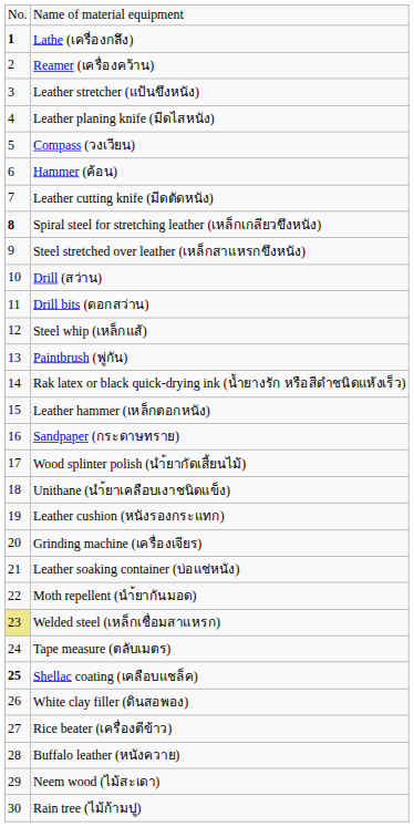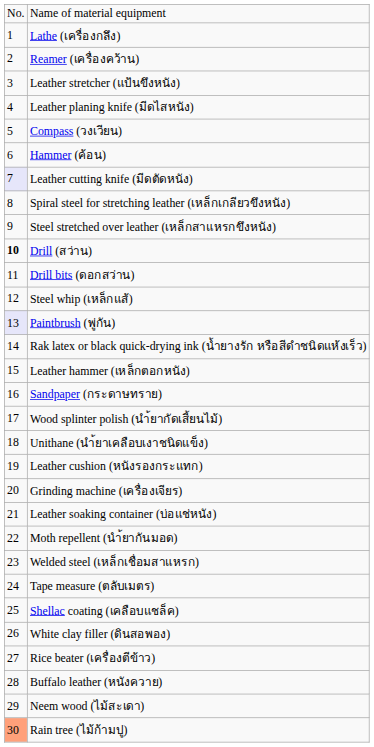Lathe (เครื่องกลึง) | column 1: bold -> normal
Leather cutting knife (มีดตัดหนัง) | column 1: no background -> lavender background
Spiral steel for stretching leather (เหล็กเกลียวขึงหนัง) | column 1: bold -> normal
Drill (สว่าน) | column 1: normal -> bold
Paintbrush (พู่กัน) | column 1: no background -> lavender background
Welded steel (เหล็กเชื่อมสาแหรก) | column 1: khaki background -> no background
Shellac coating (เคลือบแชล็ค) | column 1: bold -> normal
Rain tree (ไม้ก้ามปู) | column 1: no background -> lightsalmon background
